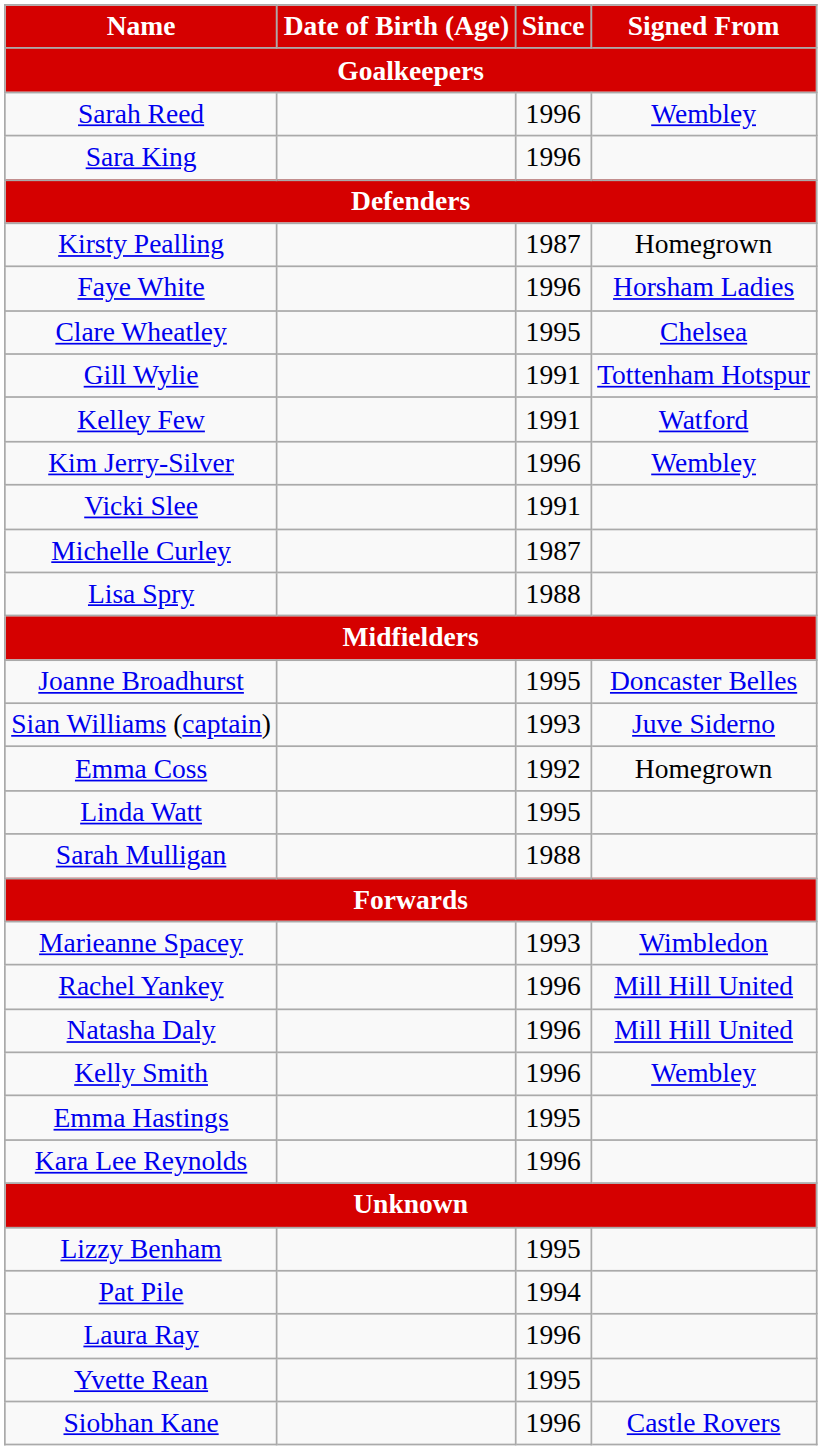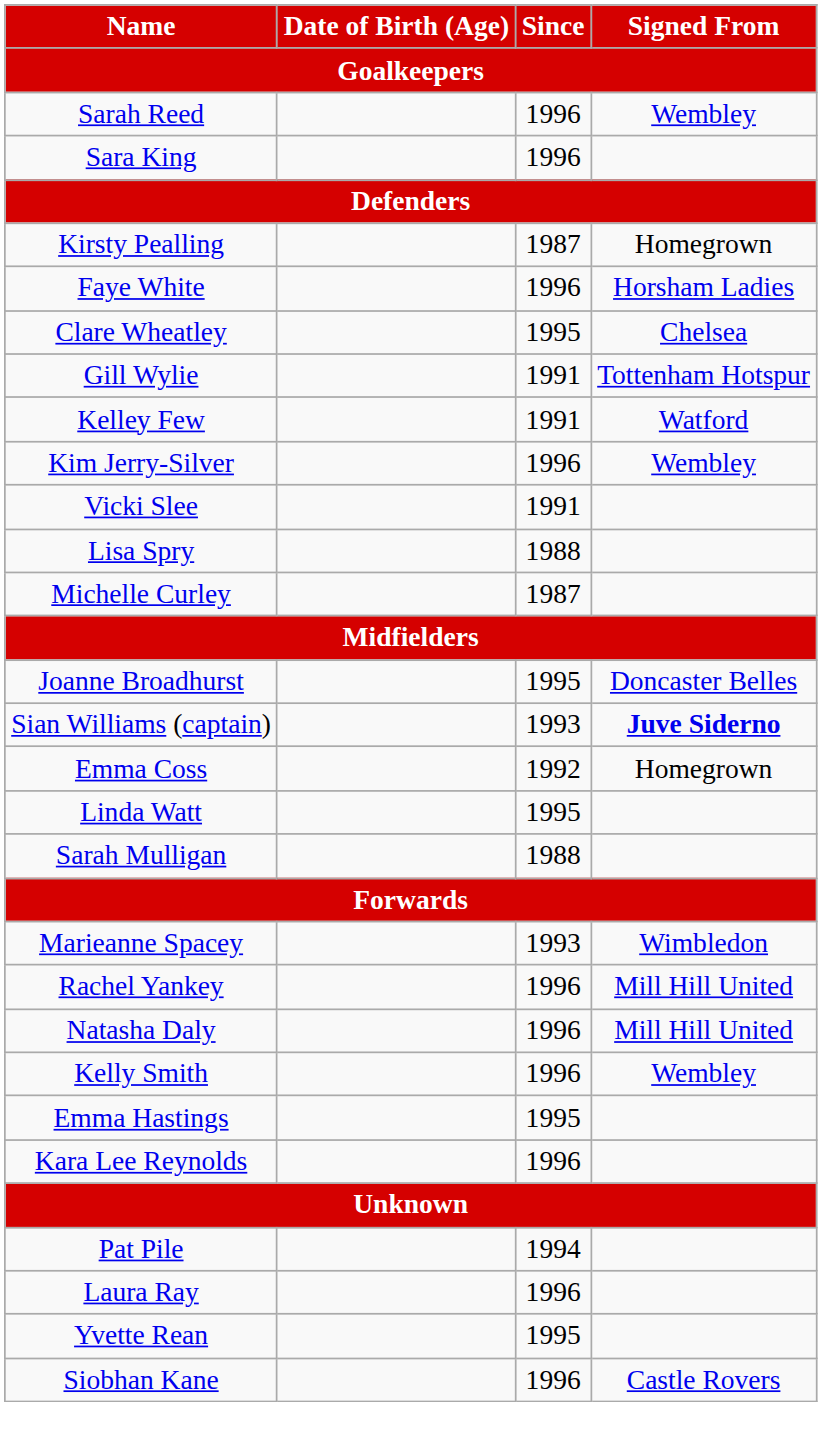rows swapped: Michelle Curley <-> Lisa Spry
Sian Williams (captain) | Signed From: normal -> bold
- row: Lizzy Benham | 1995
